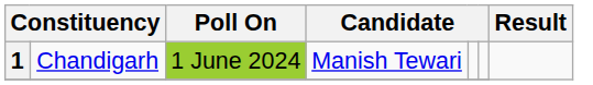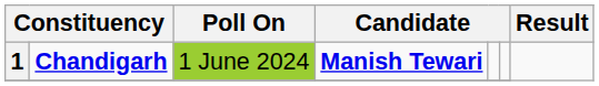1 | column 2: normal -> bold
1 | column 4: normal -> bold
